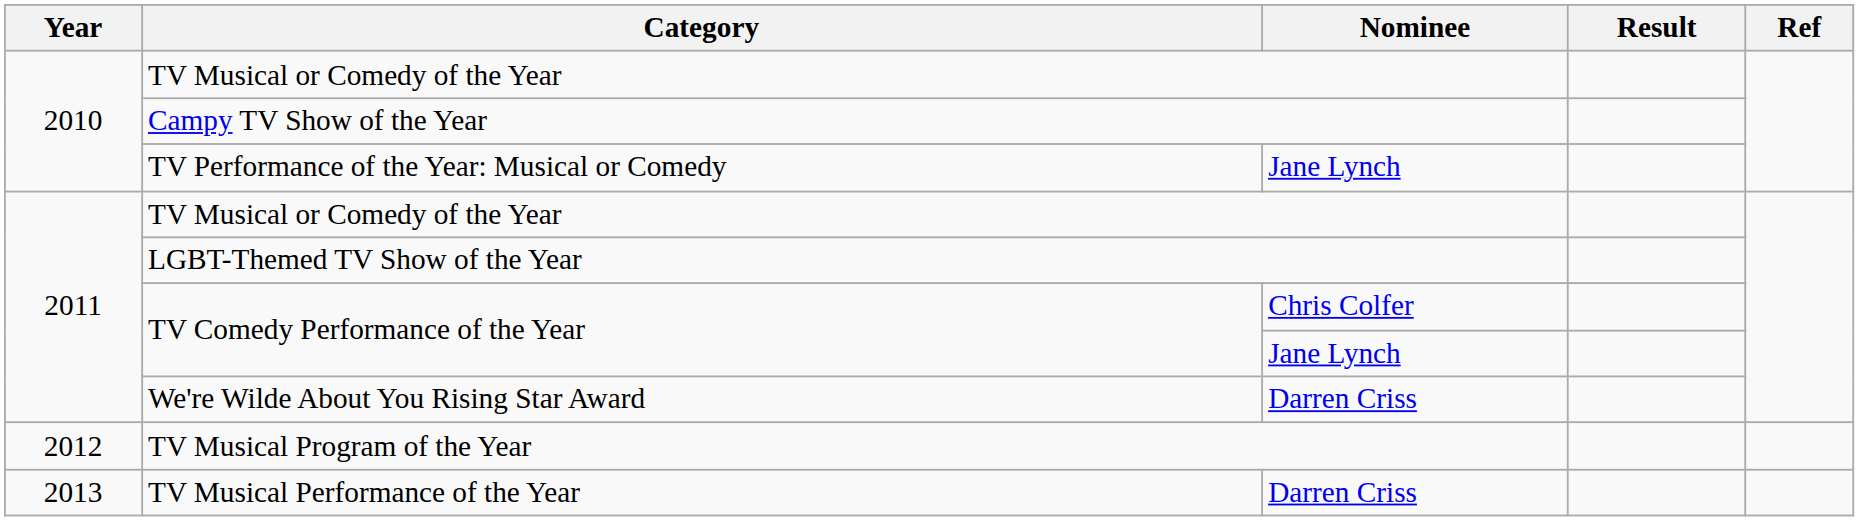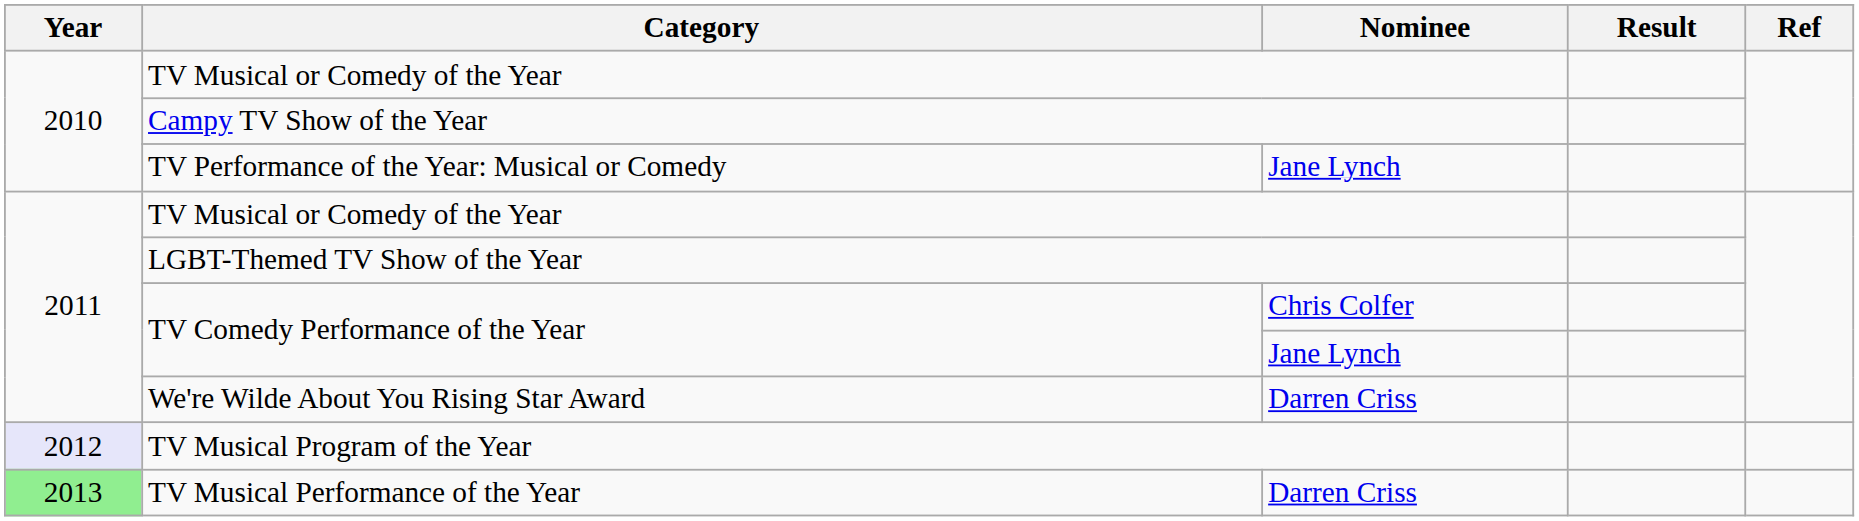TV Musical Program of the Year | Year: no background -> lavender background
TV Musical Performance of the Year | Year: no background -> lightgreen background
